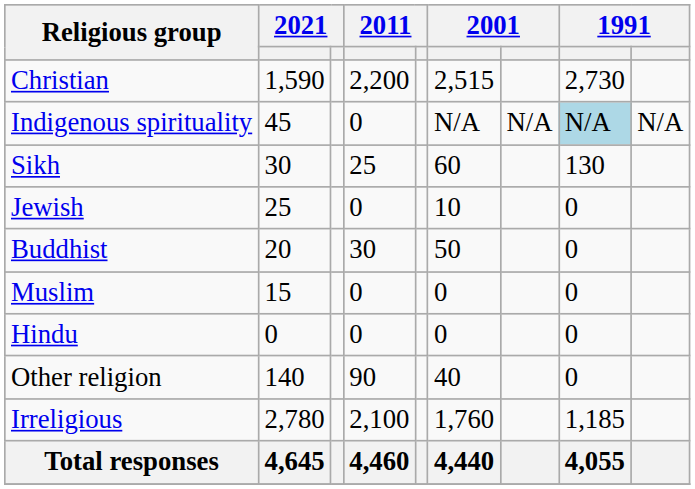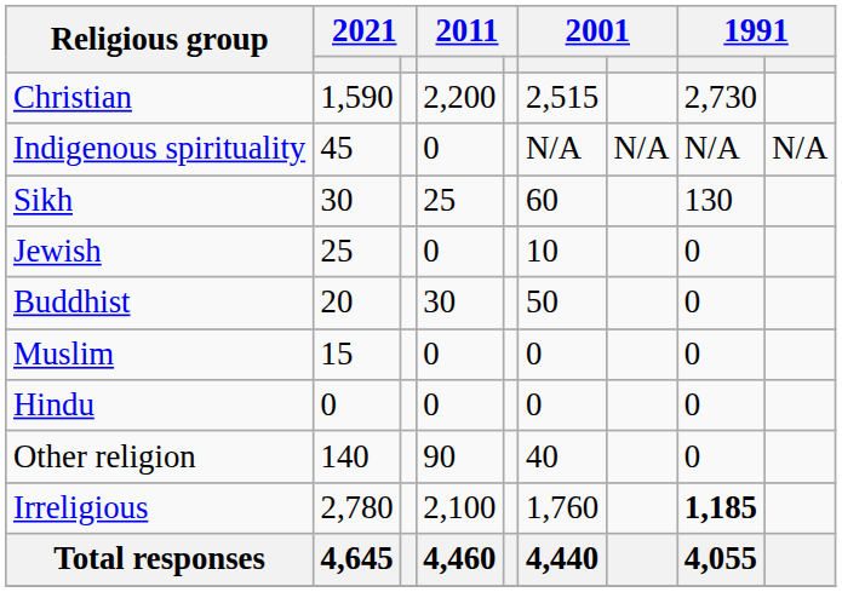Indigenous spirituality | column 8: lightblue background -> no background
Irreligious | column 8: normal -> bold
